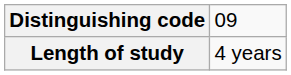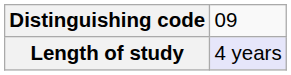Length of study | column 2: no background -> lavender background
